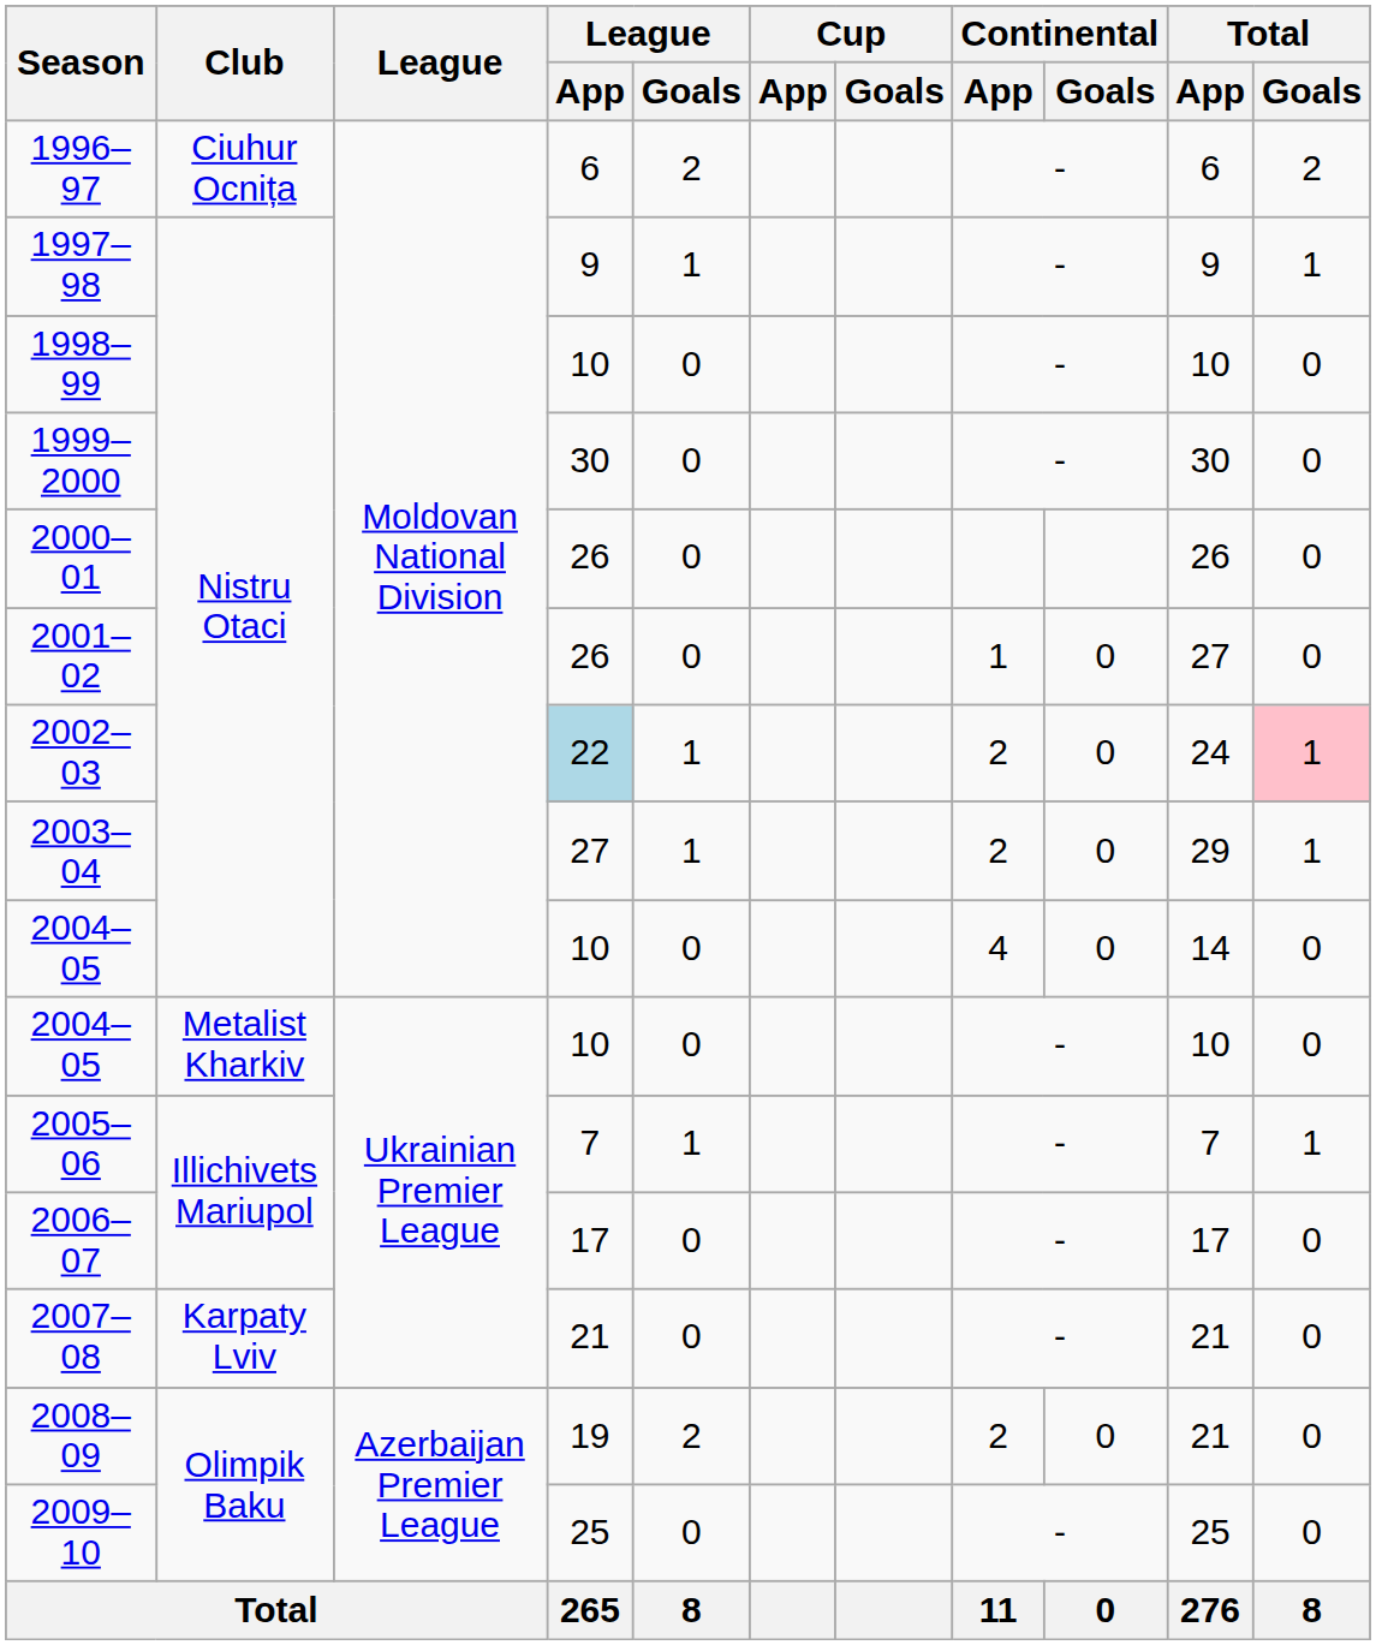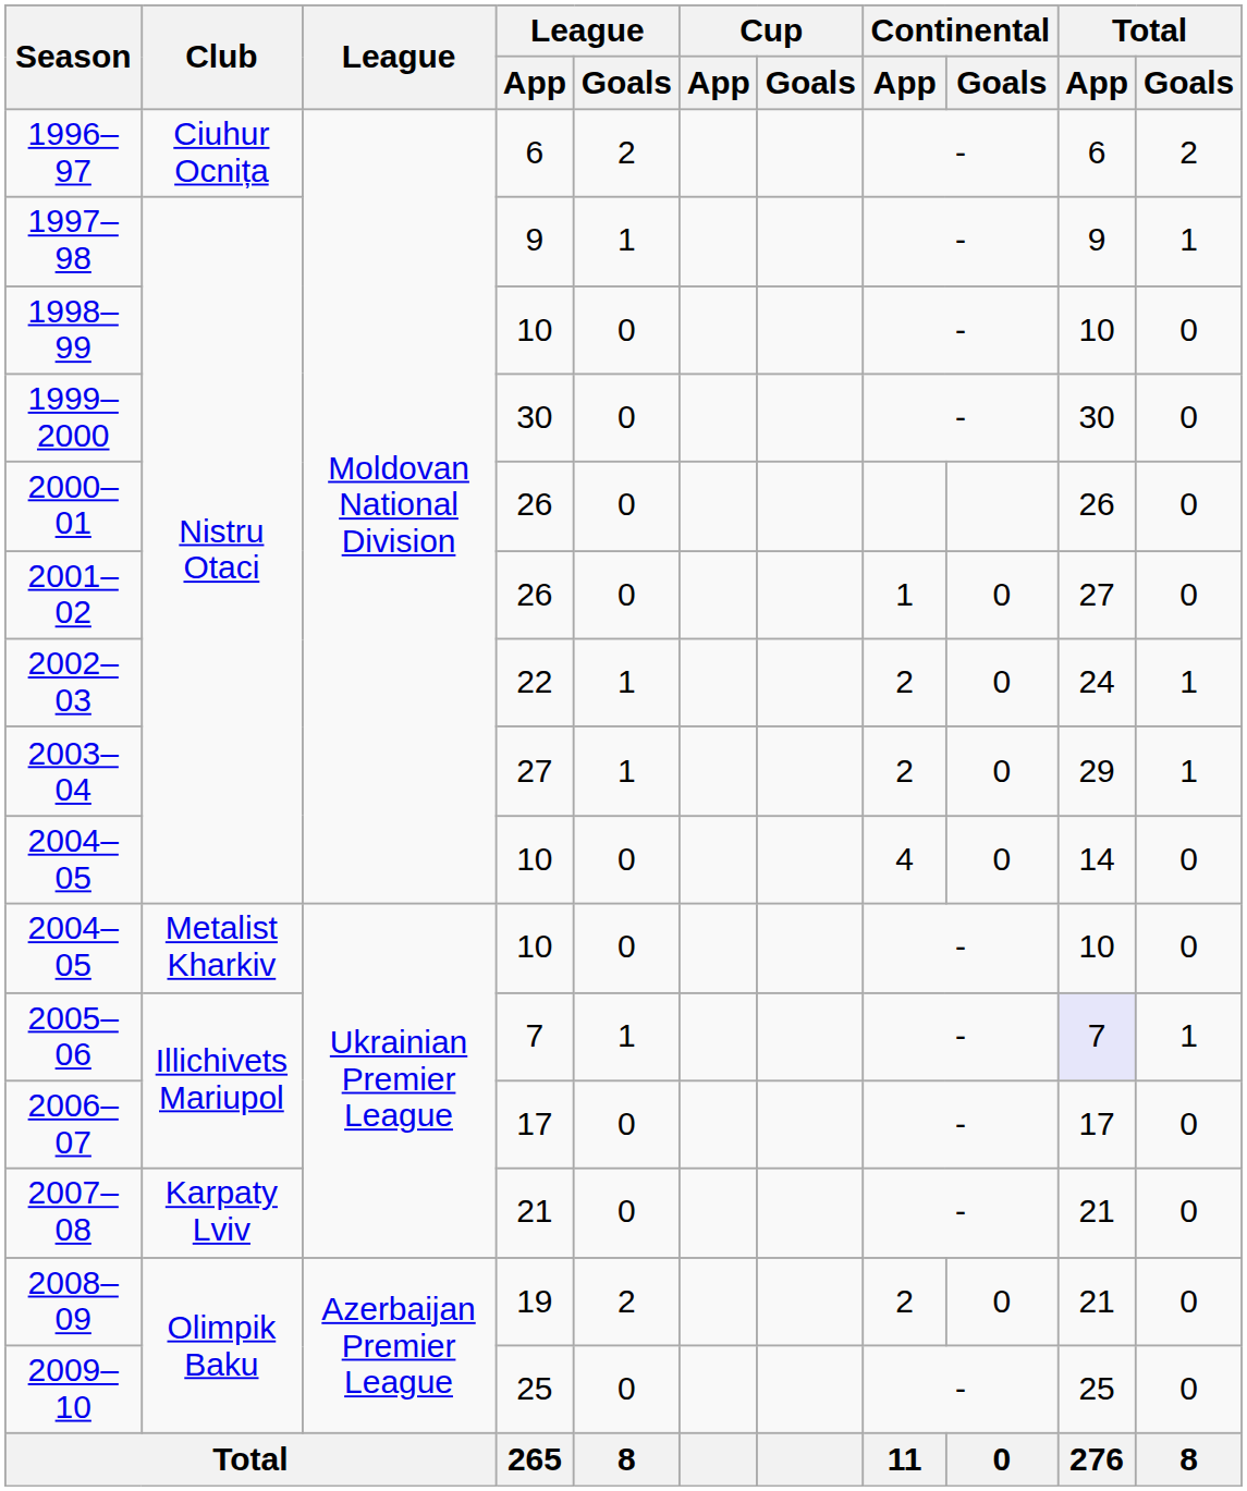2002–03 | League / App: lightblue background -> no background
2002–03 | Total / Goals: pink background -> no background
2005–06 | Total / App: no background -> lavender background
